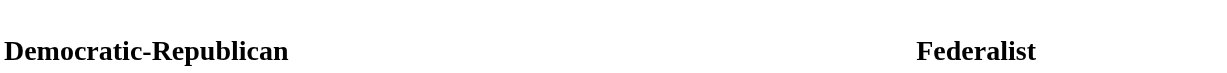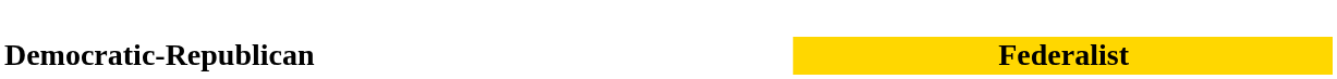Democratic-Republican | 40: no background -> gold background
